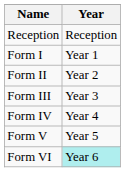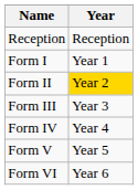Form II | Year: no background -> gold background
Form VI | Year: paleturquoise background -> no background
